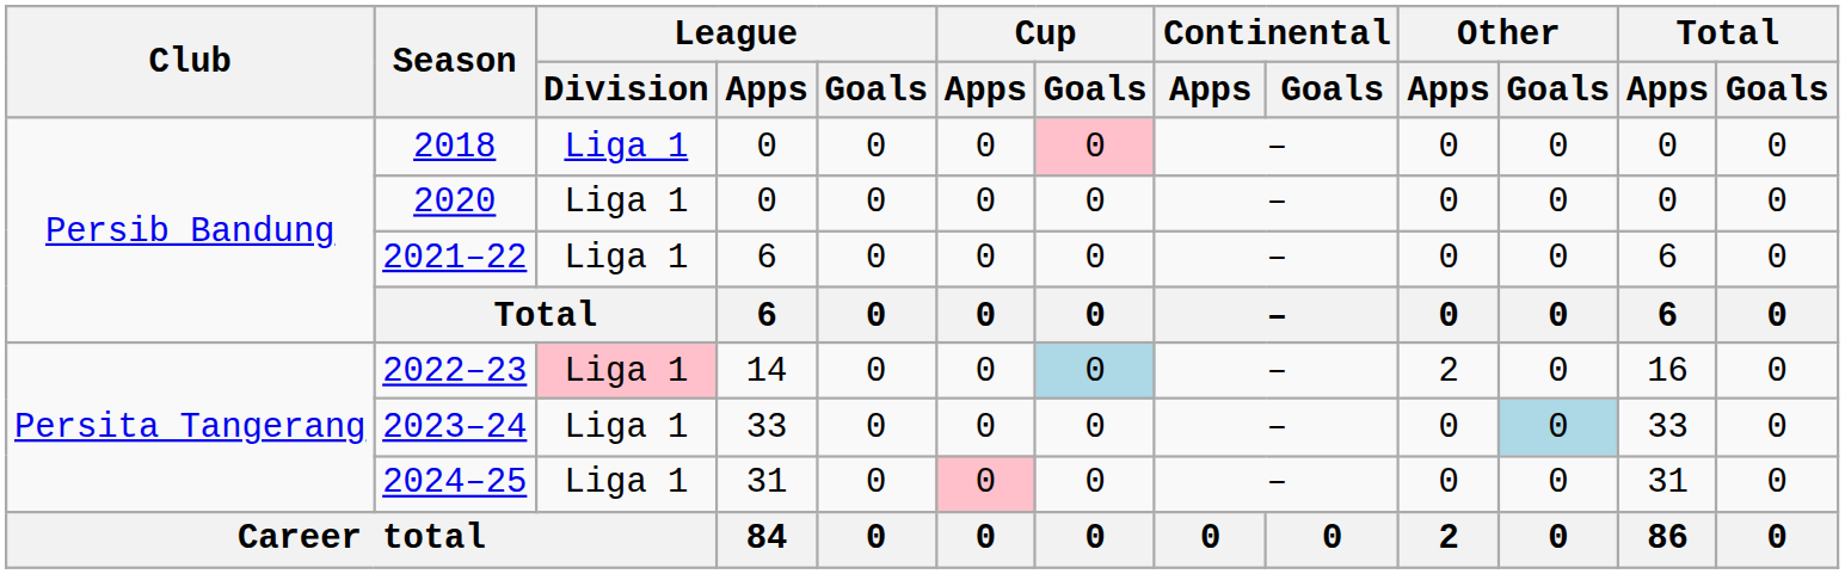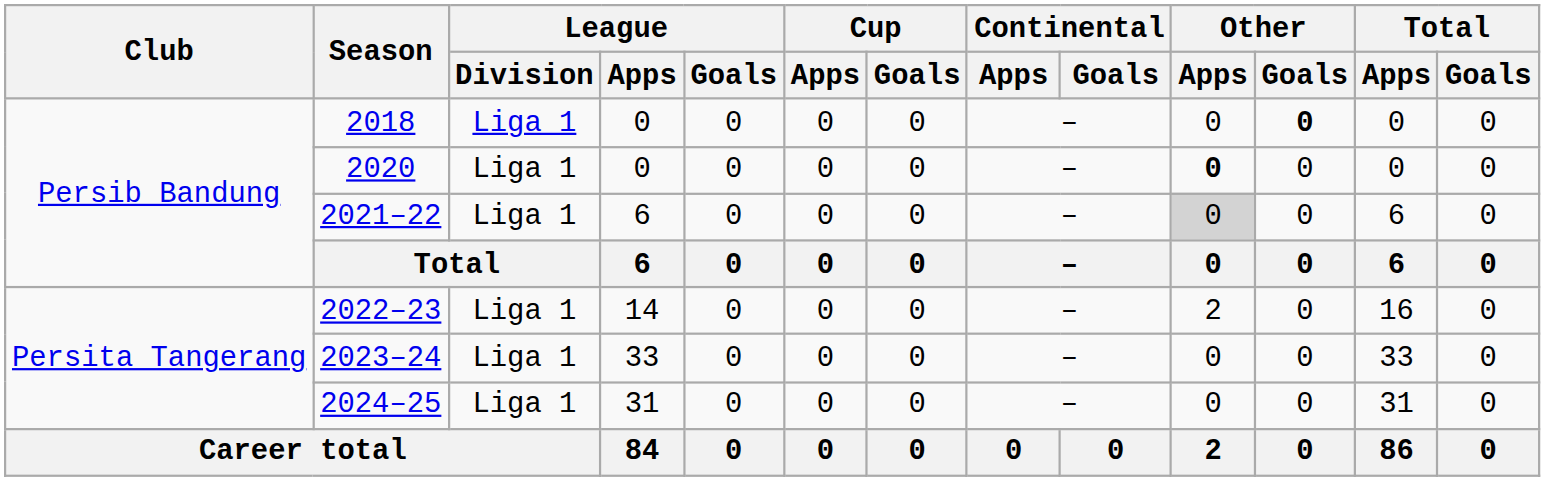2018 | Cup / Goals: pink background -> no background
2018 | Other / Goals: normal -> bold
2020 | Other / Apps: normal -> bold
2021–22 | Other / Apps: no background -> lightgrey background
2022–23 | League / Division: pink background -> no background
2022–23 | Cup / Goals: lightblue background -> no background
2023–24 | Other / Goals: lightblue background -> no background
2024–25 | Cup / Apps: pink background -> no background
